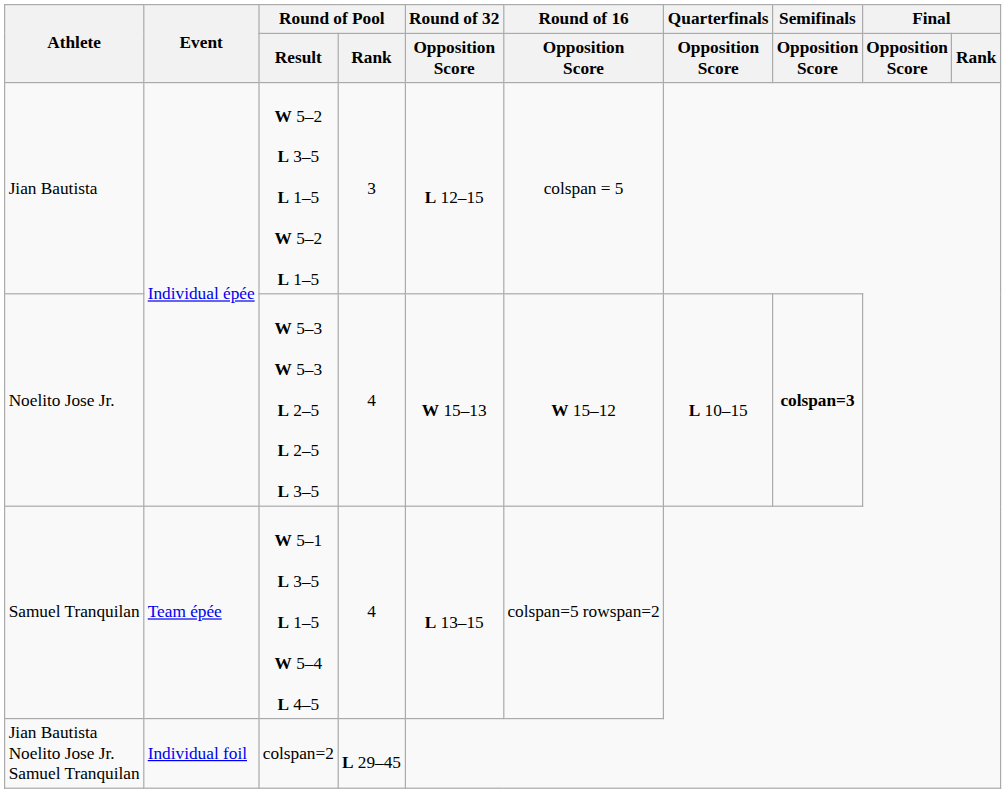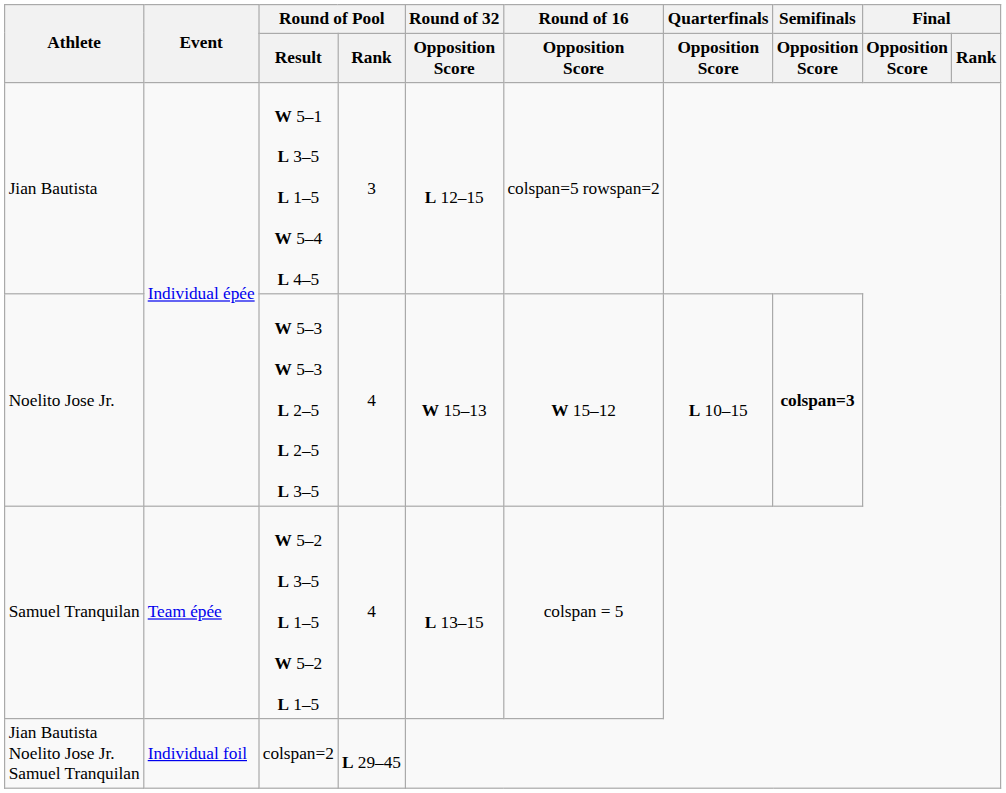Jian Bautista | Round of Pool / Result: W 5–2 L 3–5 L 1–5 W 5–2 L 1–5 -> W 5–1 L 3–5 L 1–5 W 5–4 L 4–5
Jian Bautista | Round of 16 / Opposition Score: colspan = 5 -> colspan=5 rowspan=2
Samuel Tranquilan | Round of Pool / Result: W 5–1 L 3–5 L 1–5 W 5–4 L 4–5 -> W 5–2 L 3–5 L 1–5 W 5–2 L 1–5
Samuel Tranquilan | Round of 16 / Opposition Score: colspan=5 rowspan=2 -> colspan = 5
